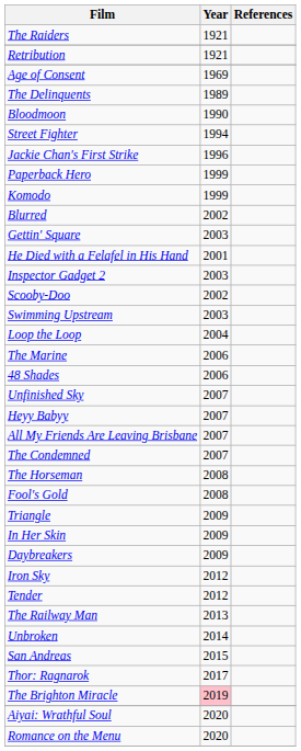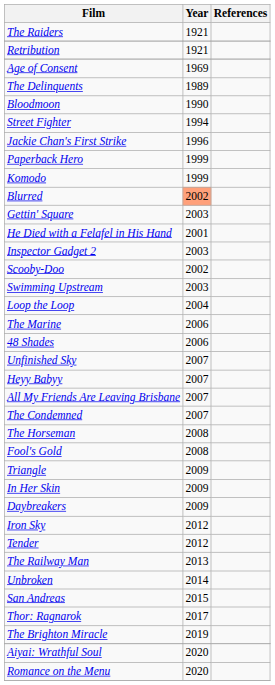Blurred | Year: no background -> lightsalmon background
The Brighton Miracle | Year: pink background -> no background
